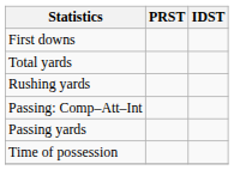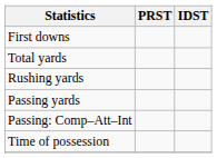rows swapped: Passing yards <-> Passing: Comp–Att–Int
